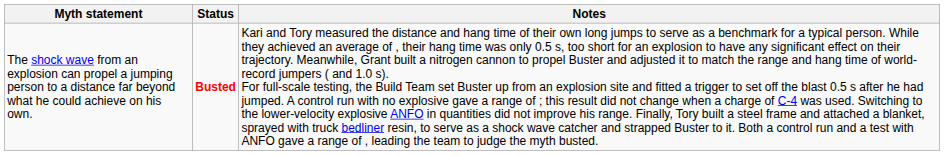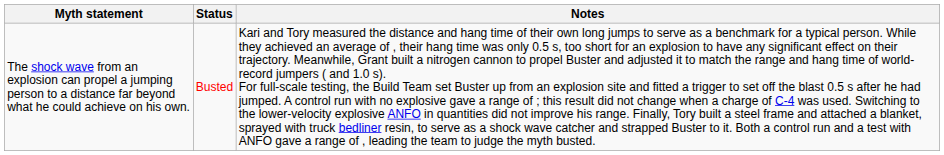row 2 | Status: bold -> normal
